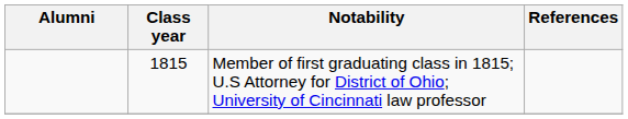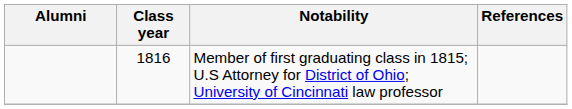row 2 | Class year: 1815 -> 1816
